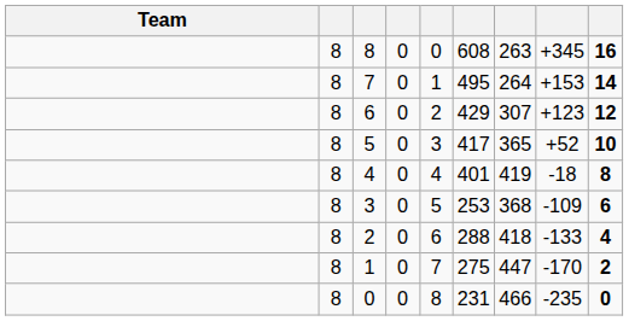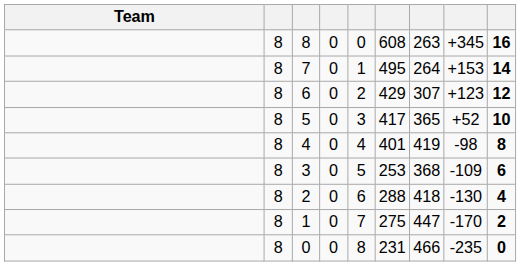row 6 | column 8: -18 -> -98
row 8 | column 8: -133 -> -130
